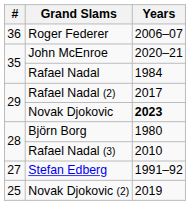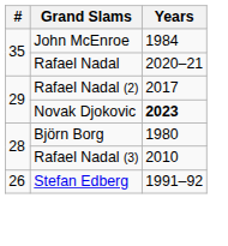- row: 36 | Roger Federer | 2006–07
John McEnroe | Years: 2020–21 -> 1984
Rafael Nadal | Years: 1984 -> 2020–21
Stefan Edberg | #: 27 -> 26
- row: 25 | Novak Djokovic (2) | 2019
